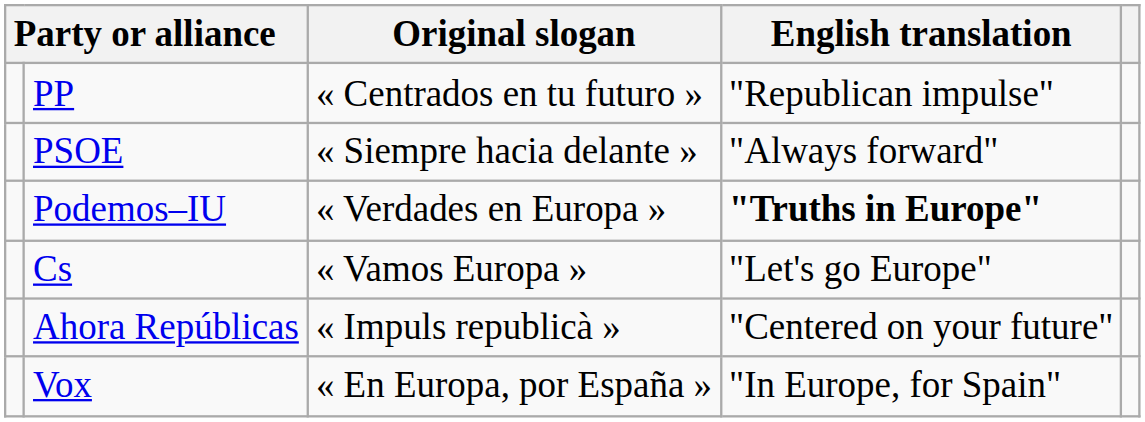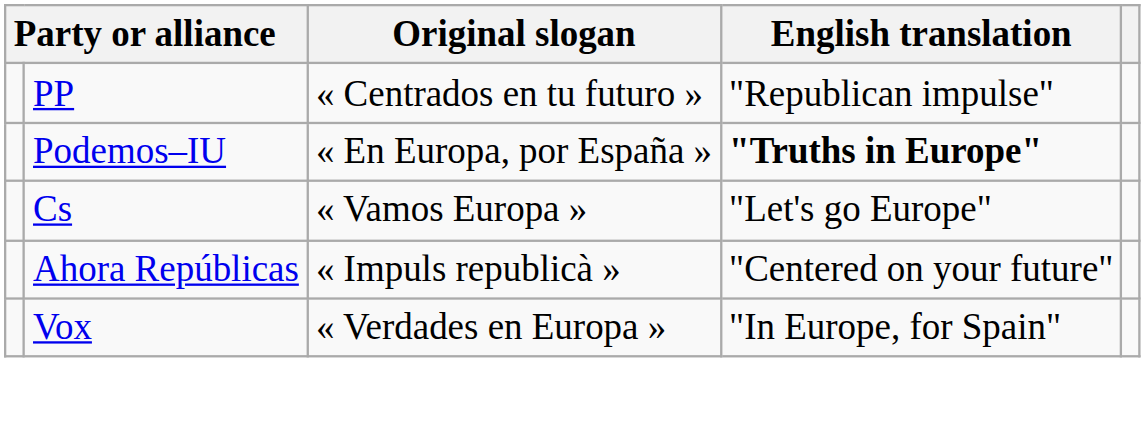- row: PSOE | « Siempre hacia delante » | "Always forward"
Podemos–IU | Original slogan: « Verdades en Europa » -> « En Europa, por España »
Vox | Original slogan: « En Europa, por España » -> « Verdades en Europa »
